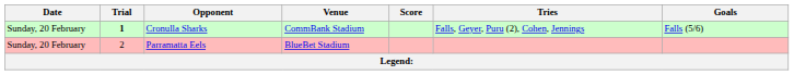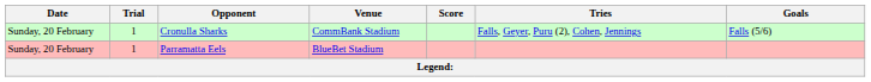Cronulla Sharks | Trial: bold -> normal
Parramatta Eels | Trial: 2 -> 1
